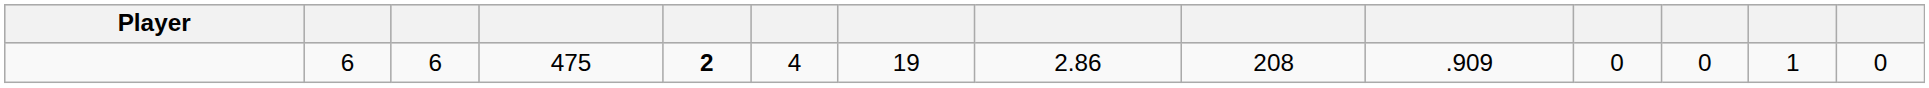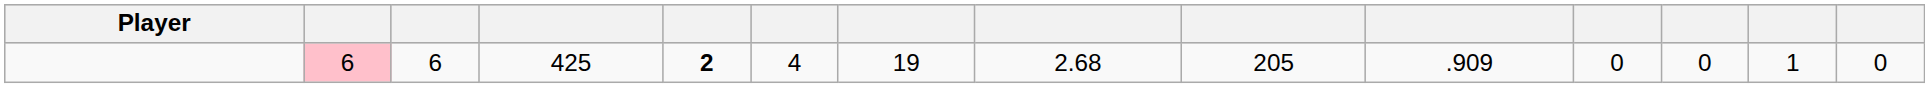row 2 | column 2: no background -> pink background
row 2 | column 4: 475 -> 425
row 2 | column 8: 2.86 -> 2.68
row 2 | column 9: 208 -> 205
